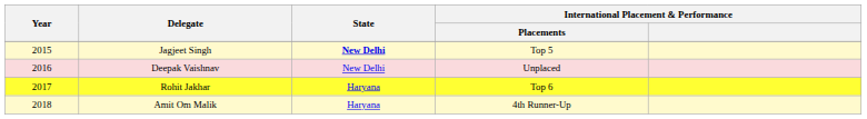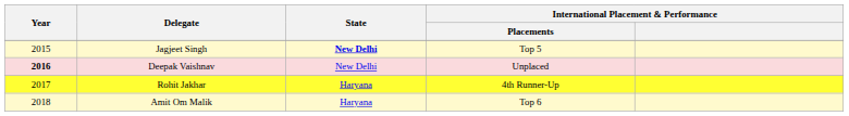Deepak Vaishnav | Year: normal -> bold
Rohit Jakhar | International Placement & Performance / Placements: Top 6 -> 4th Runner-Up
Amit Om Malik | International Placement & Performance / Placements: 4th Runner-Up -> Top 6
